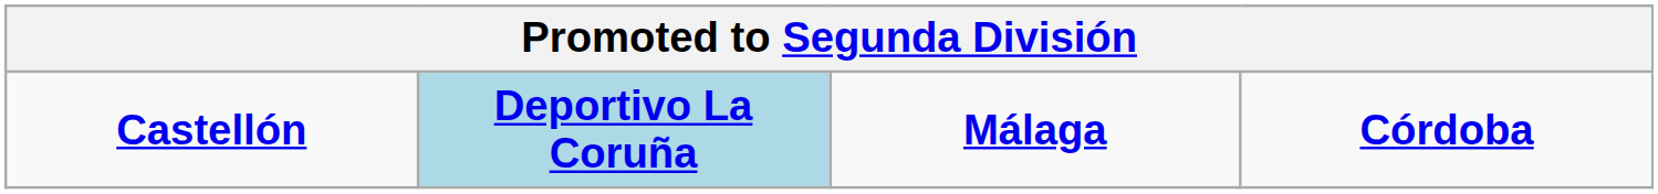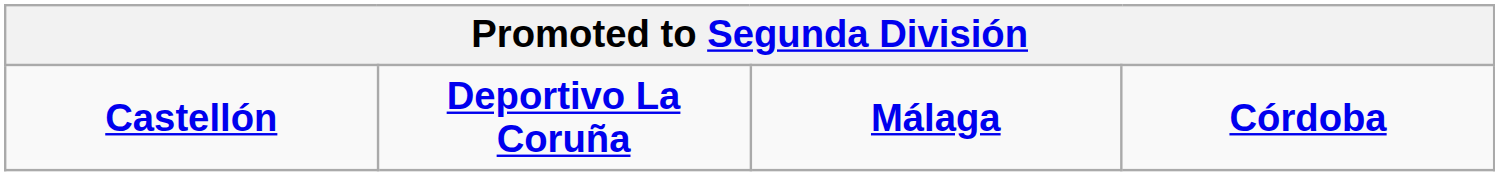Castellón | column 2: lightblue background -> no background
